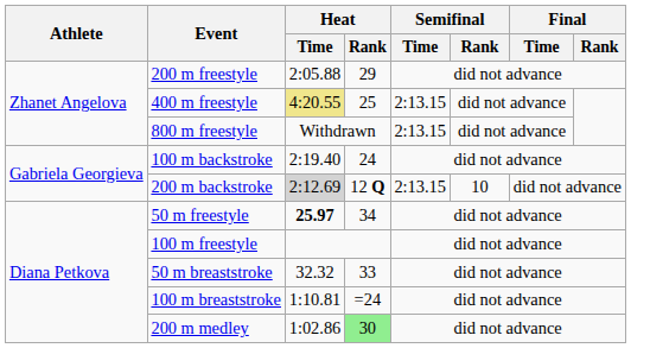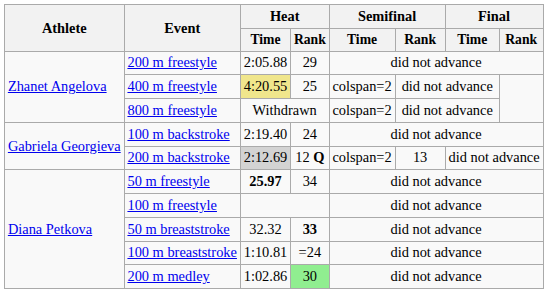400 m freestyle | Semifinal / Time: 2:13.15 -> colspan=2
800 m freestyle | Semifinal / Time: 2:13.15 -> colspan=2
200 m backstroke | Semifinal / Time: 2:13.15 -> colspan=2
200 m backstroke | Semifinal / Rank: 10 -> 13
50 m breaststroke | Heat / Rank: normal -> bold
